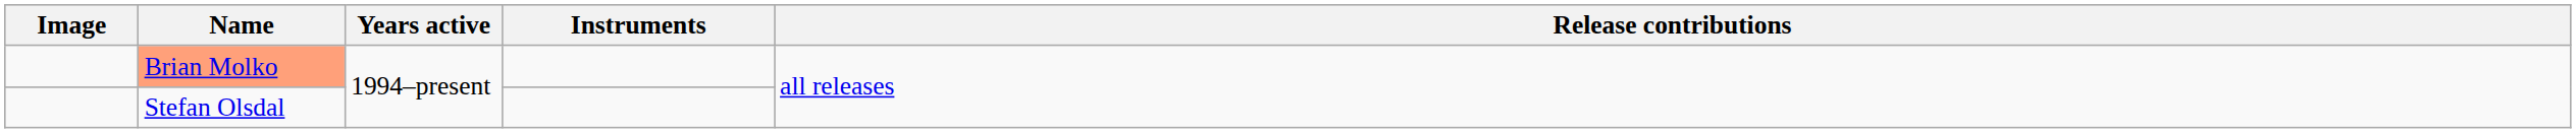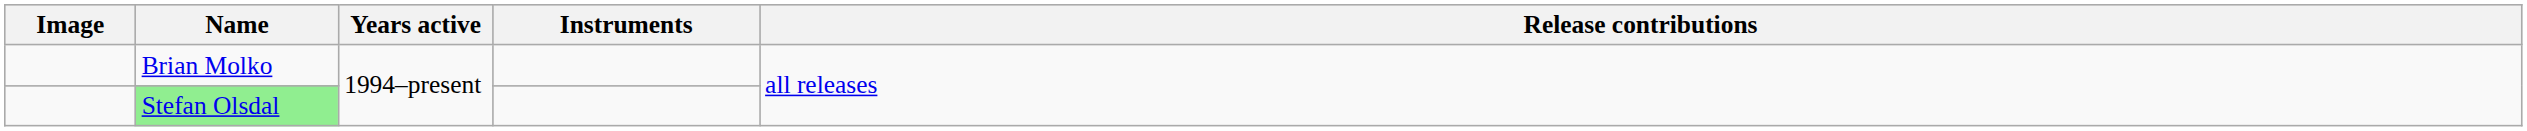Brian Molko | Name: lightsalmon background -> no background
Stefan Olsdal | Name: no background -> lightgreen background
